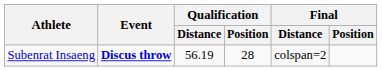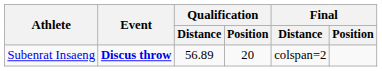Subenrat Insaeng | Qualification / Distance: 56.19 -> 56.89
Subenrat Insaeng | Qualification / Position: 28 -> 20
